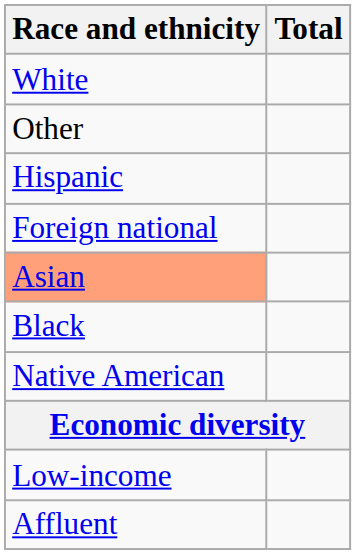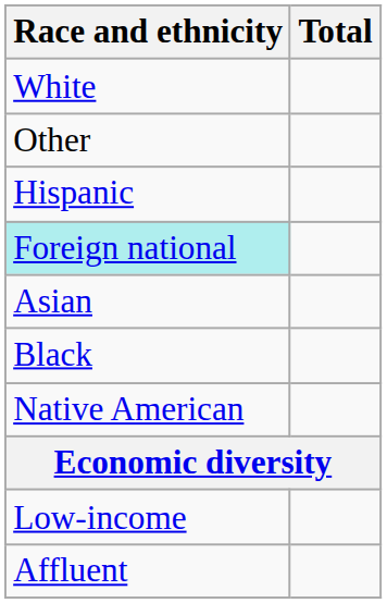Foreign national | Race and ethnicity: no background -> paleturquoise background
Asian | Race and ethnicity: lightsalmon background -> no background
